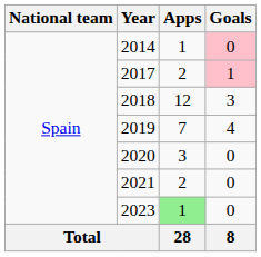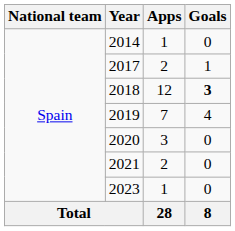2014 | Goals: pink background -> no background
2017 | Goals: pink background -> no background
2018 | Goals: normal -> bold
2023 | Apps: lightgreen background -> no background
